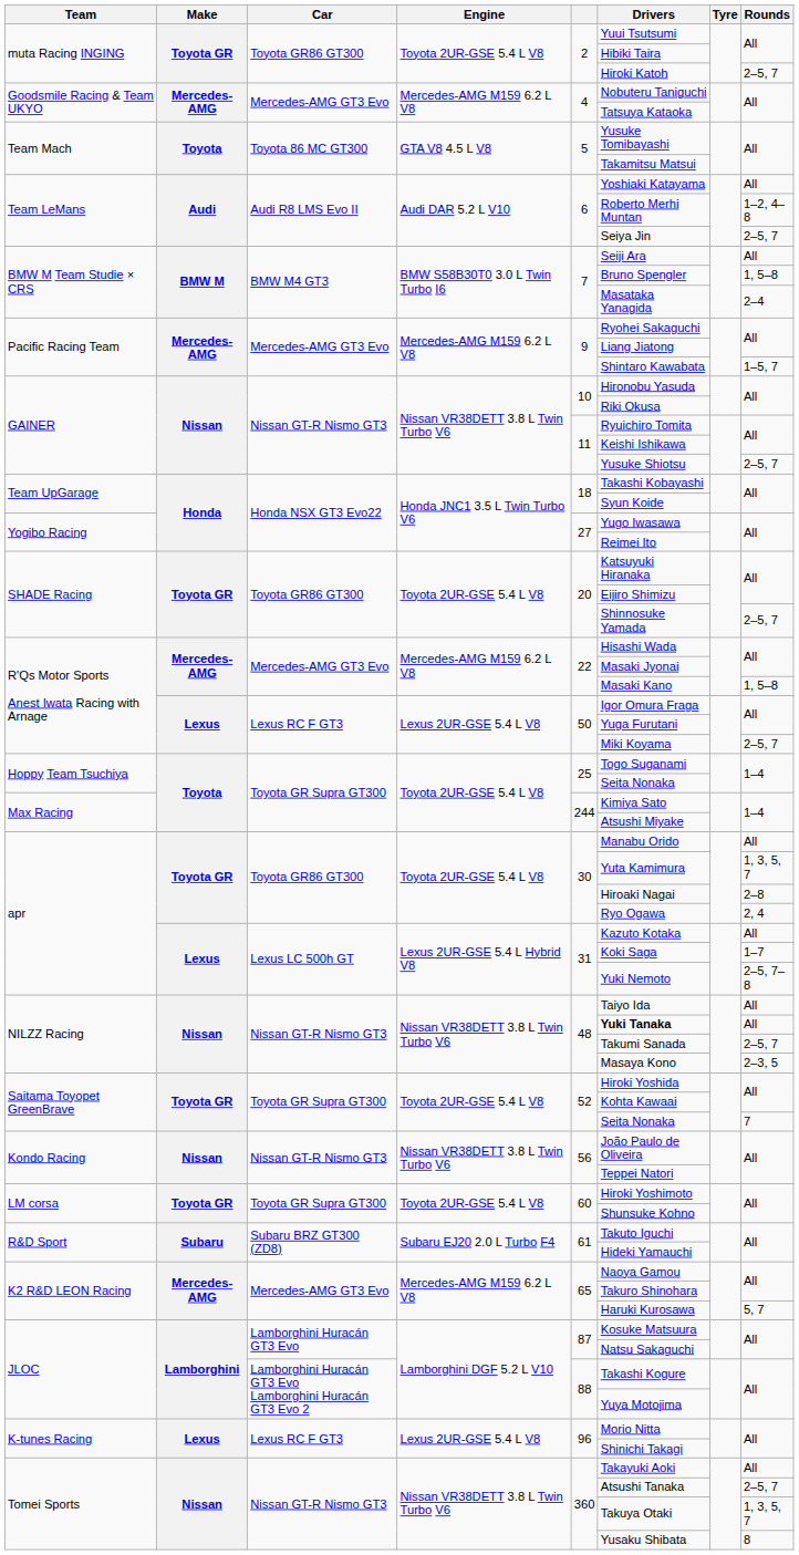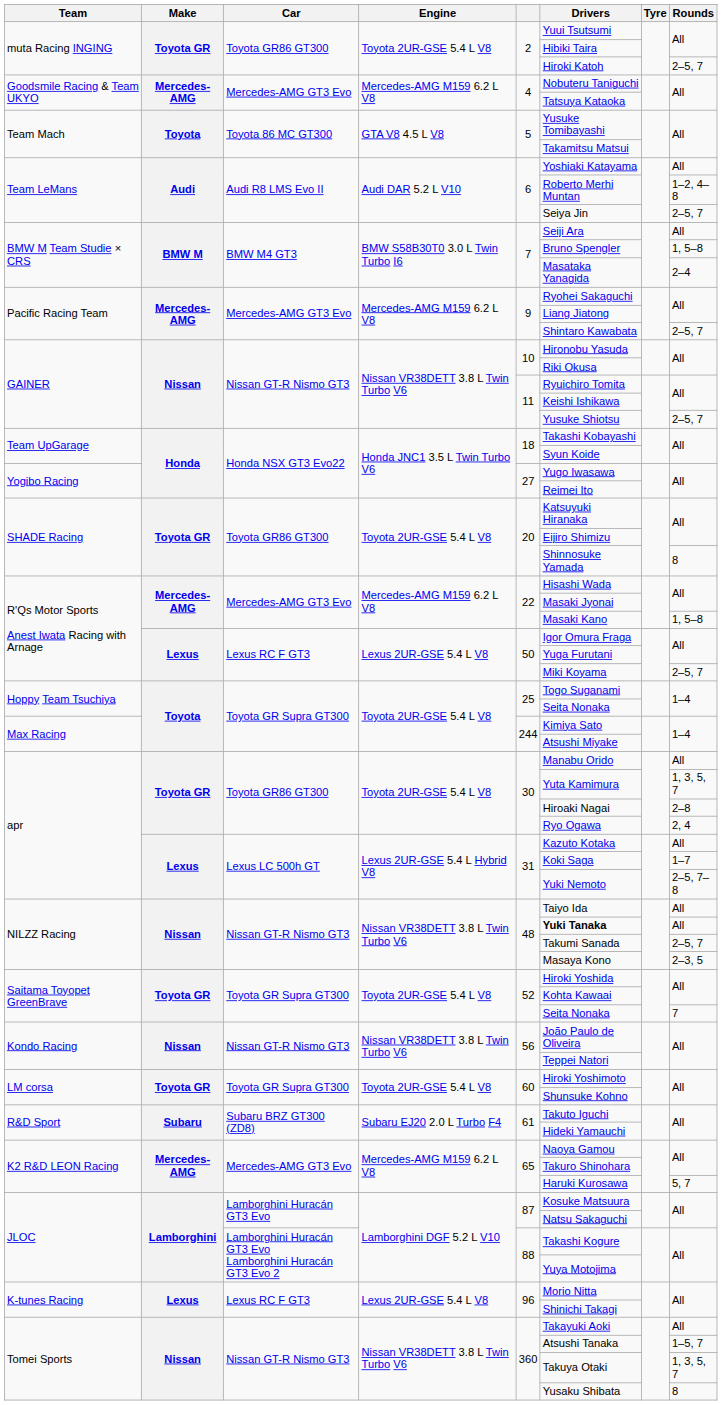row 17 | Rounds: 1–5, 7 -> 2–5, 7
row 29 | Rounds: 2–5, 7 -> 8
row 70 | Rounds: 2–5, 7 -> 1–5, 7
